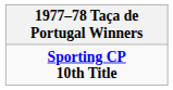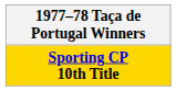row 2 | column 1: no background -> gold background
